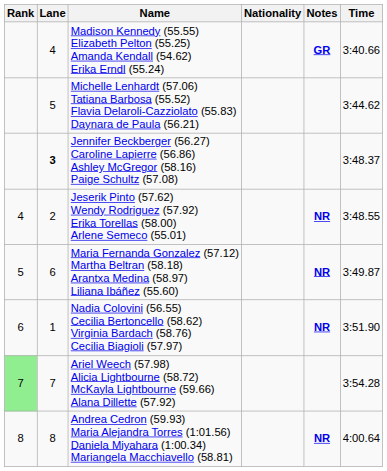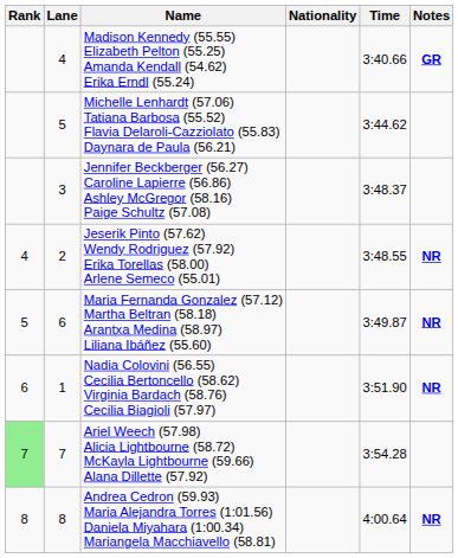columns swapped: Time <-> Notes
row 4 | Lane: bold -> normal
